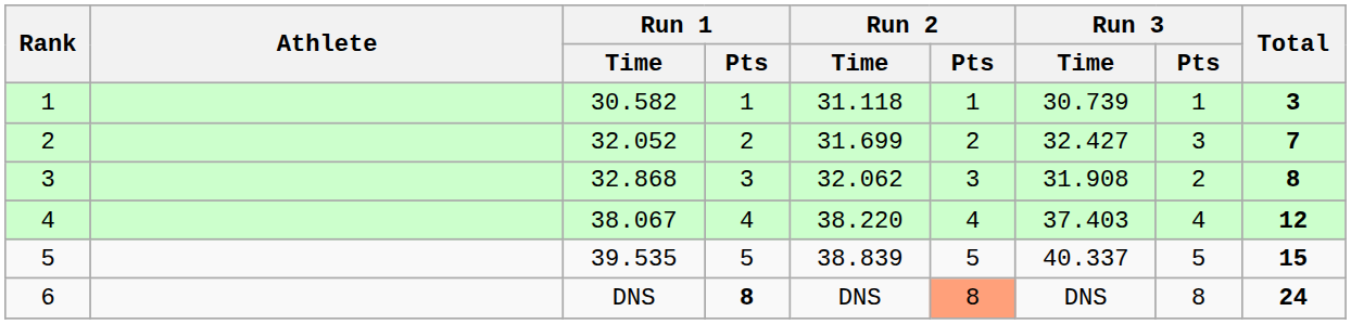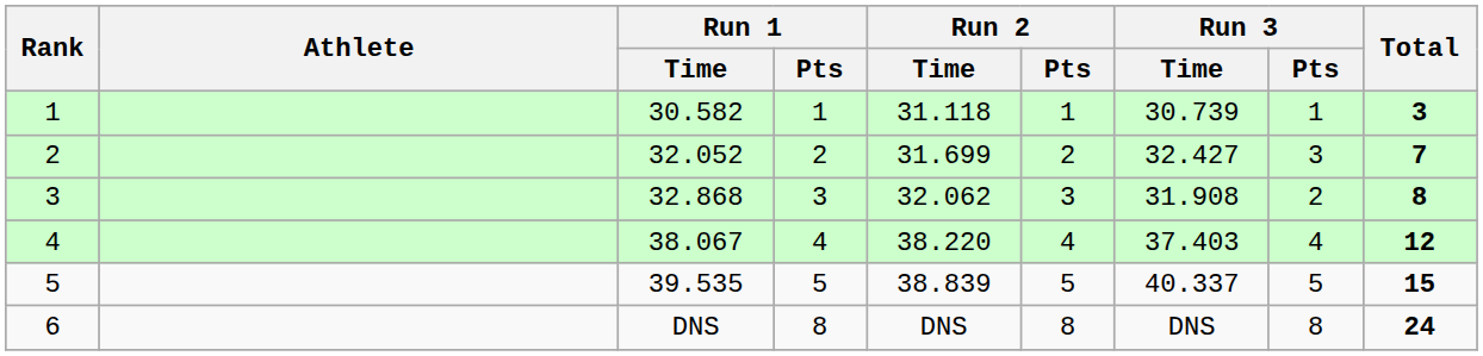6 | Run 1 / Pts: bold -> normal
6 | Run 2 / Pts: lightsalmon background -> no background
